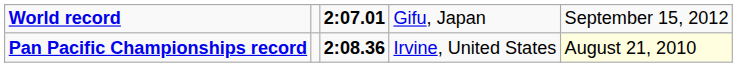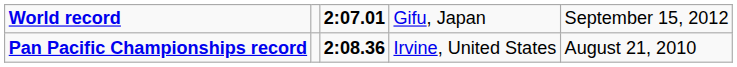Pan Pacific Championships record | column 5: lightyellow background -> no background
